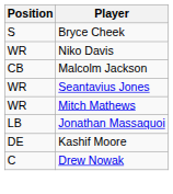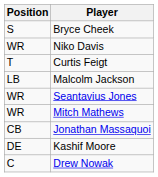+ row: T | Curtis Feigt
Malcolm Jackson | Position: CB -> LB
Jonathan Massaquoi | Position: LB -> CB
